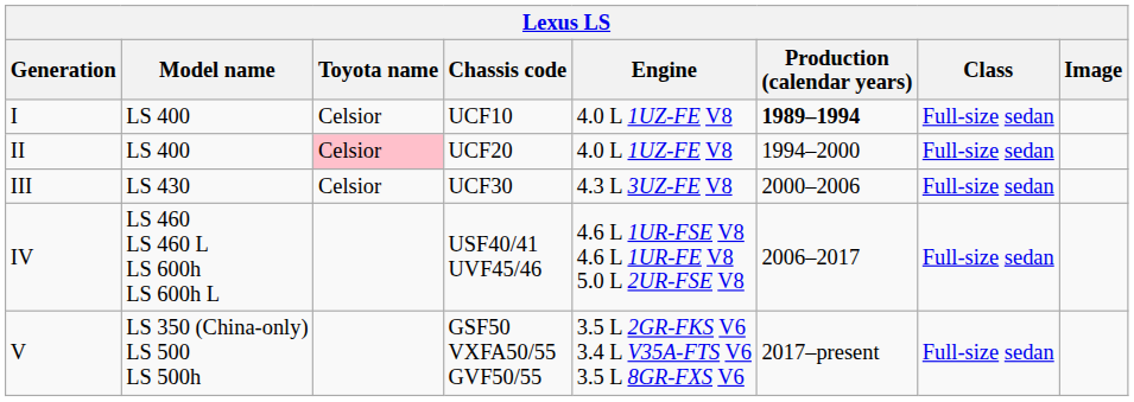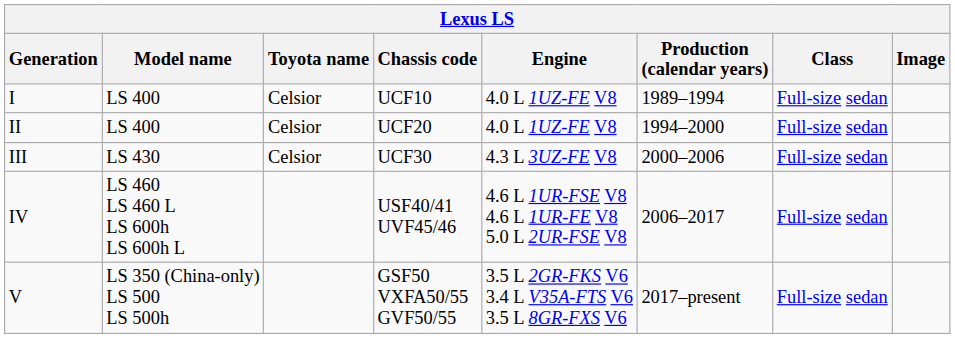I | Production (calendar years): bold -> normal
II | Toyota name: pink background -> no background
